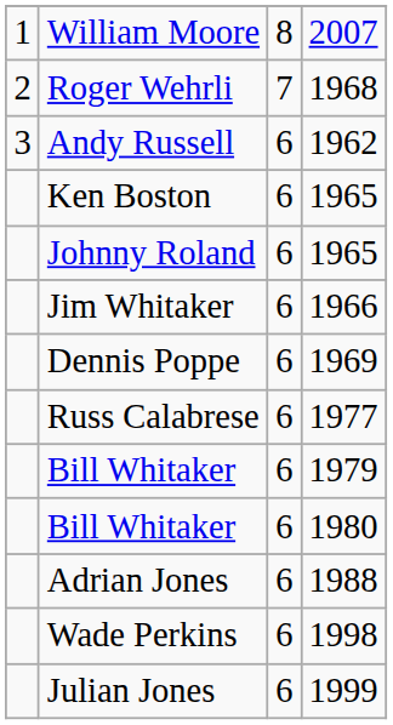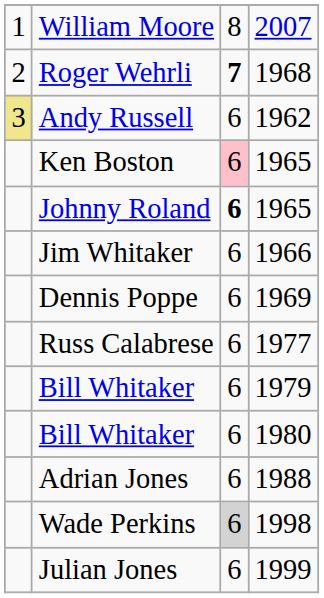Roger Wehrli | column 3: normal -> bold
Andy Russell | column 1: no background -> khaki background
Ken Boston | column 3: no background -> pink background
Johnny Roland | column 3: normal -> bold
Wade Perkins | column 3: no background -> lightgrey background
